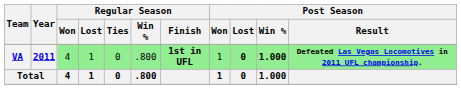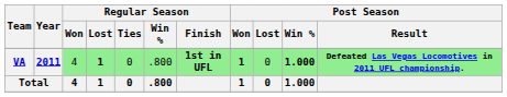VA | Regular Season / Lost: normal -> bold
VA | Post Season / Won: normal -> bold
VA | Post Season / Lost: bold -> normal
